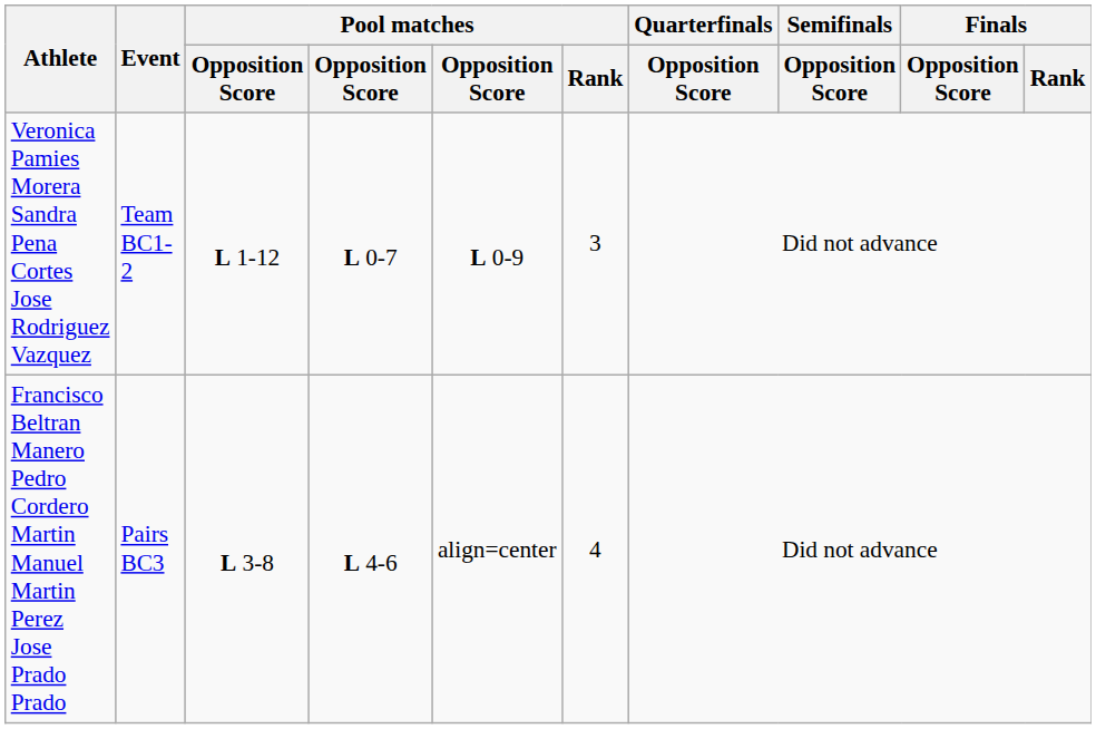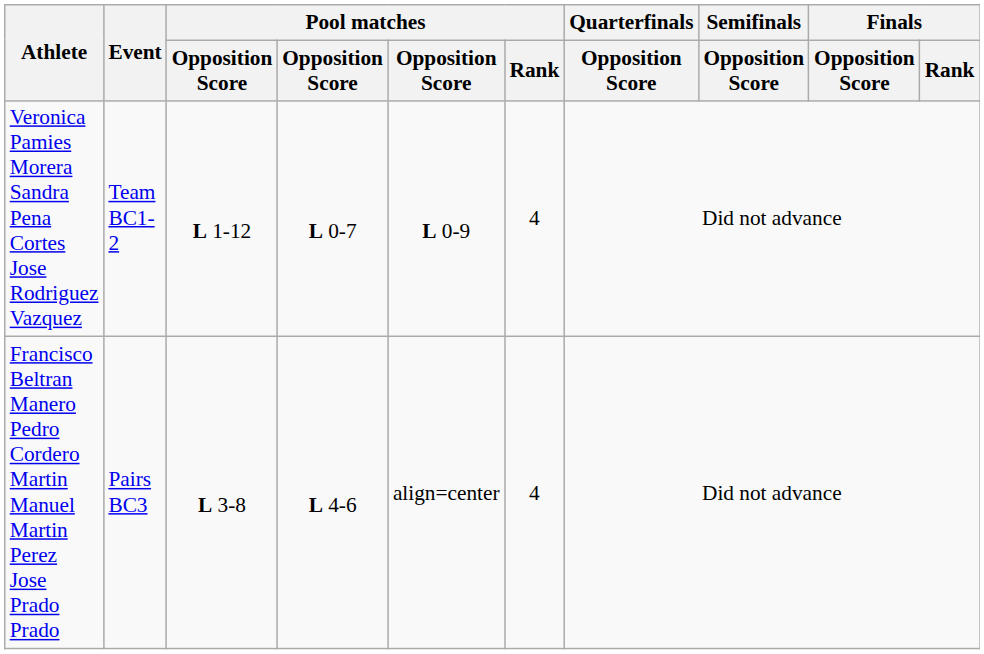row 3 | Pool matches / Rank: 3 -> 4
